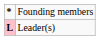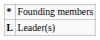Leader(s) | column 1: pink background -> no background
